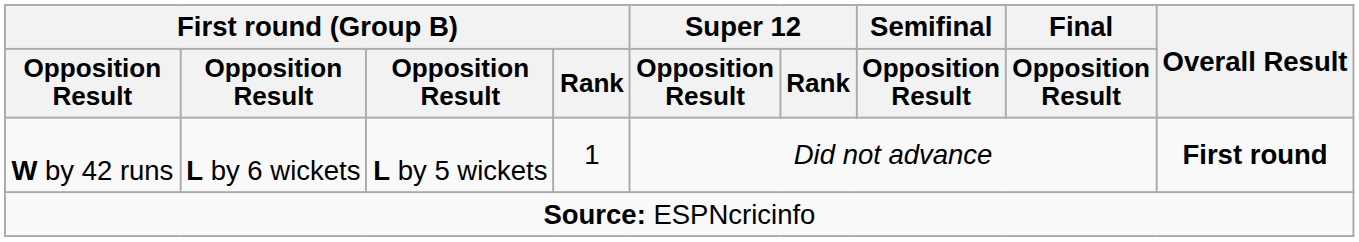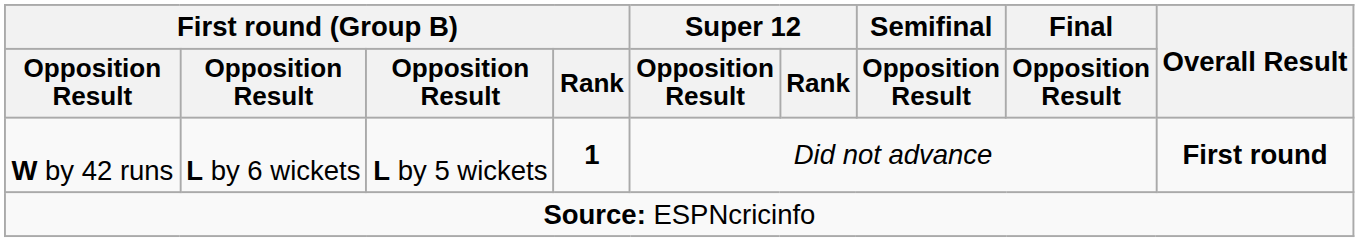W by 42 runs | First round (Group B) / Rank: normal -> bold
